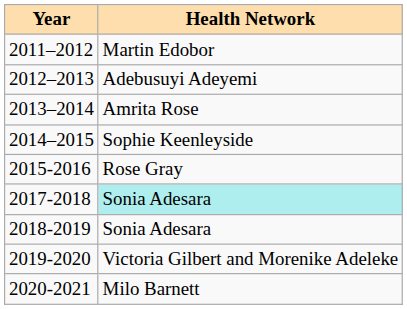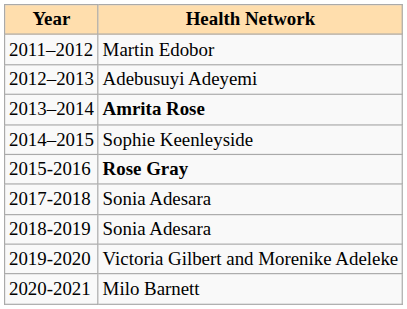2013–2014 | Health Network: normal -> bold
2015-2016 | Health Network: normal -> bold
2017-2018 | Health Network: paleturquoise background -> no background
